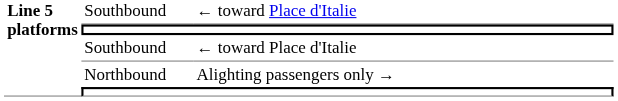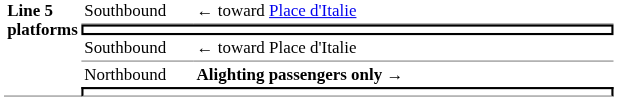Northbound | column 3: normal -> bold
